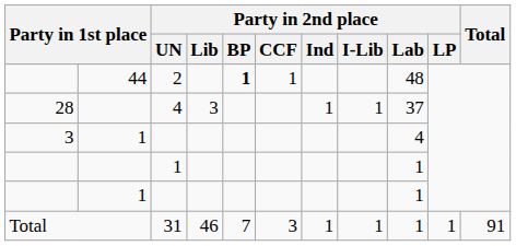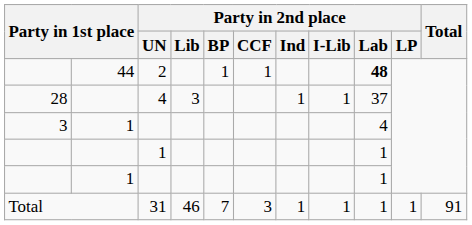2 | Party in 2nd place / BP: bold -> normal
2 | Party in 2nd place / Lab: normal -> bold
